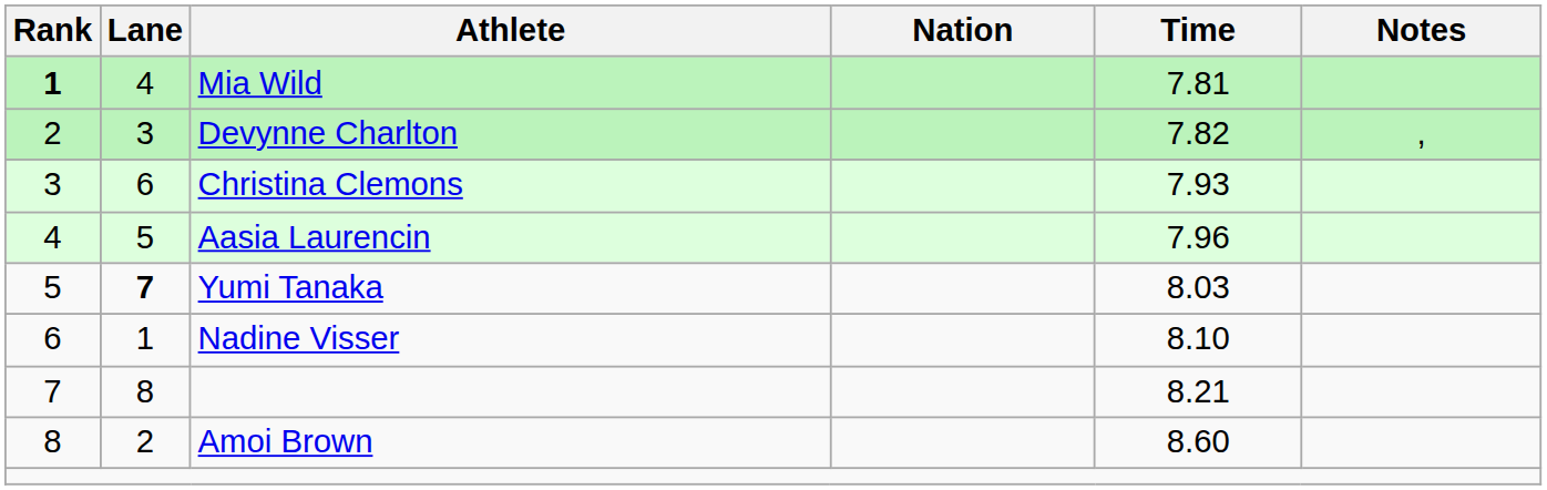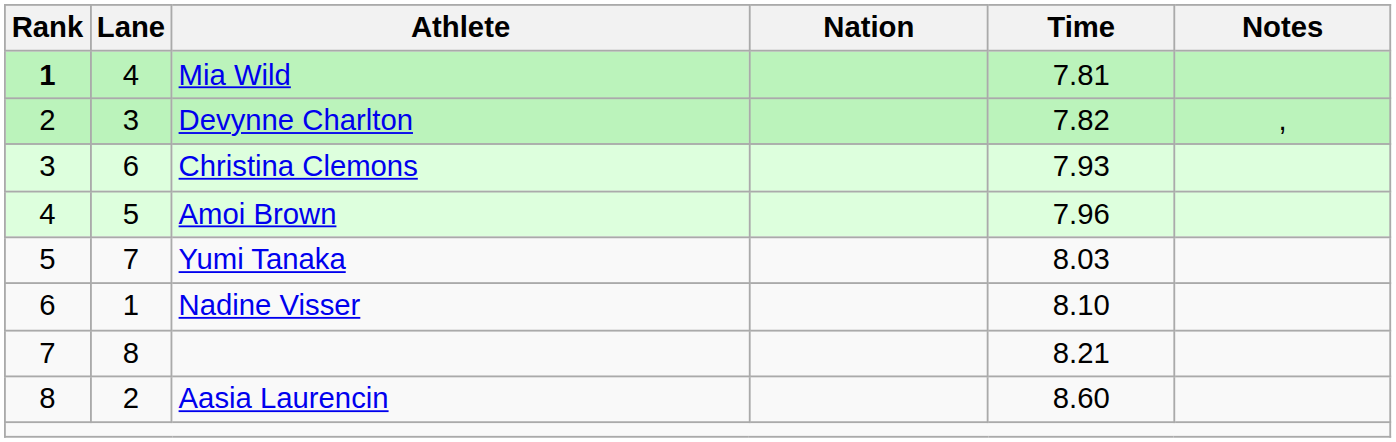row 5 | Athlete: Aasia Laurencin -> Amoi Brown
row 6 | Lane: bold -> normal
row 9 | Athlete: Amoi Brown -> Aasia Laurencin
